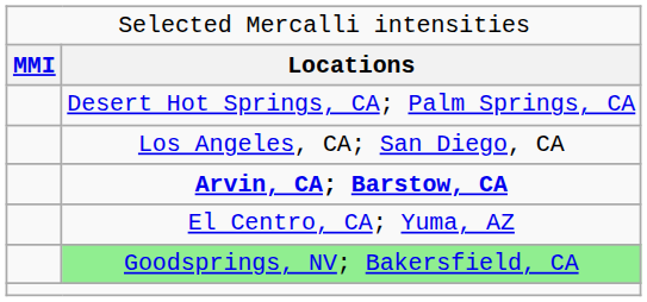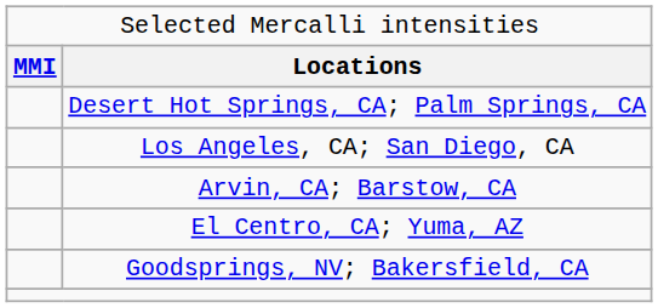Arvin, CA; Barstow, CA | column 2: bold -> normal
Goodsprings, NV; Bakersfield, CA | column 2: lightgreen background -> no background
